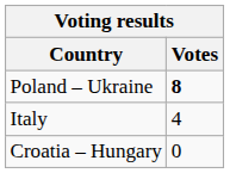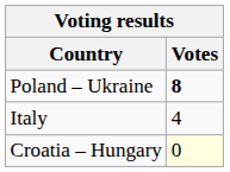Croatia – Hungary | Votes: no background -> lightyellow background
